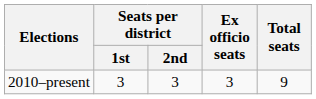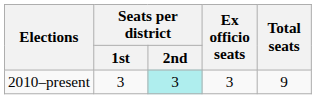2010–present | Seats per district / 2nd: no background -> paleturquoise background
